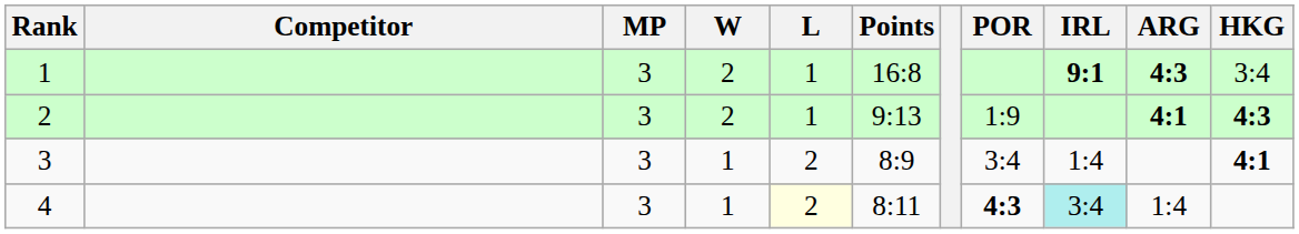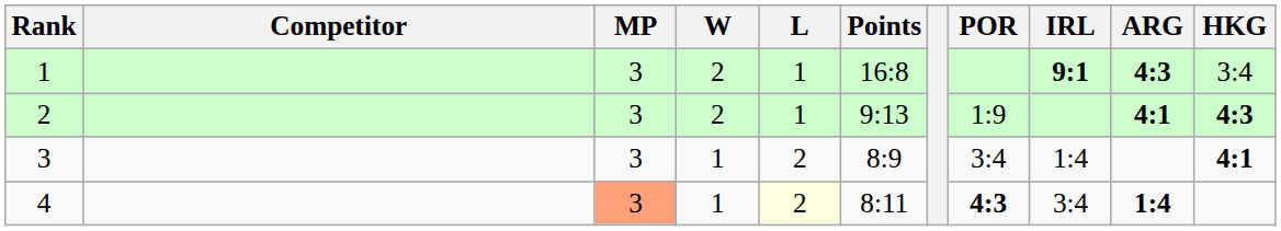4 | MP: no background -> lightsalmon background
4 | IRL: paleturquoise background -> no background
4 | ARG: normal -> bold
